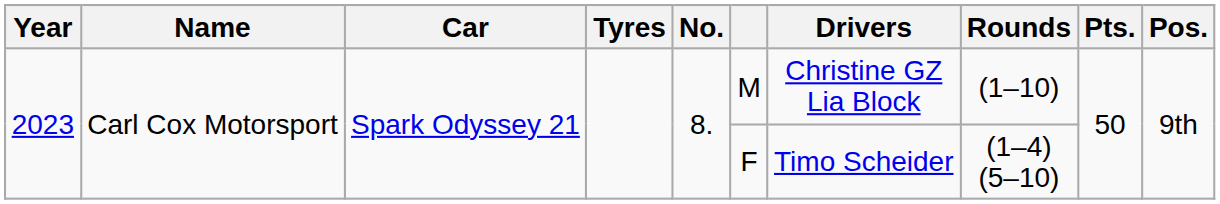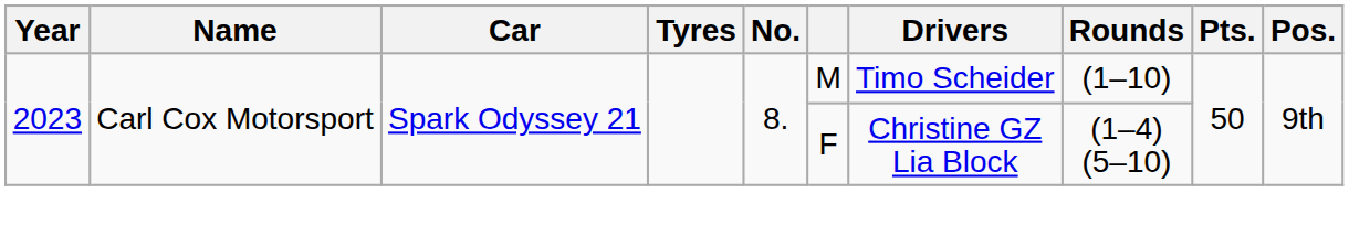row 2 | Drivers: Christine GZ Lia Block -> Timo Scheider
row 3 | Drivers: Timo Scheider -> Christine GZ Lia Block
